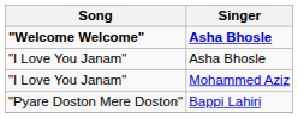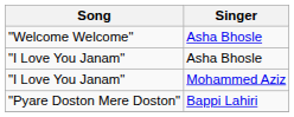row 2 | Song: bold -> normal
row 2 | Singer: bold -> normal
